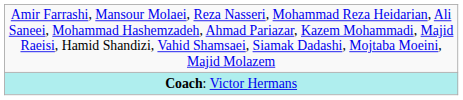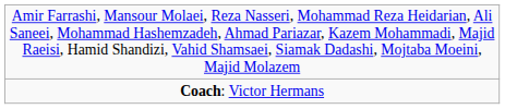row 2 | column 1: paleturquoise background -> no background
